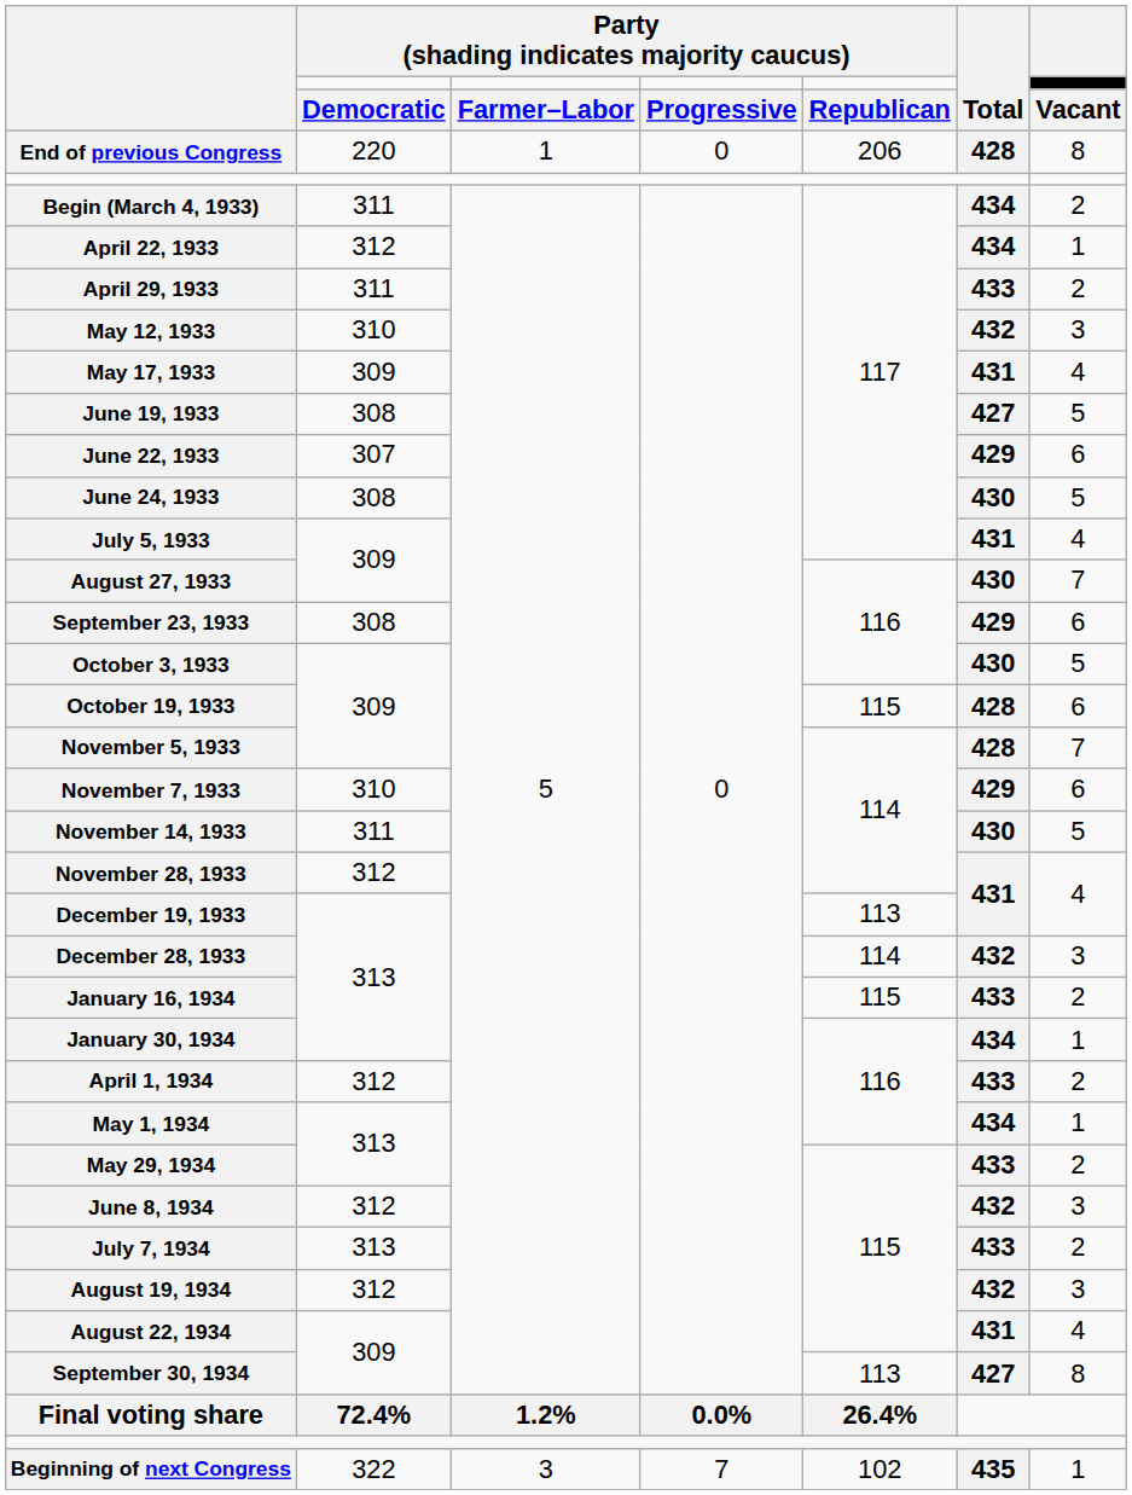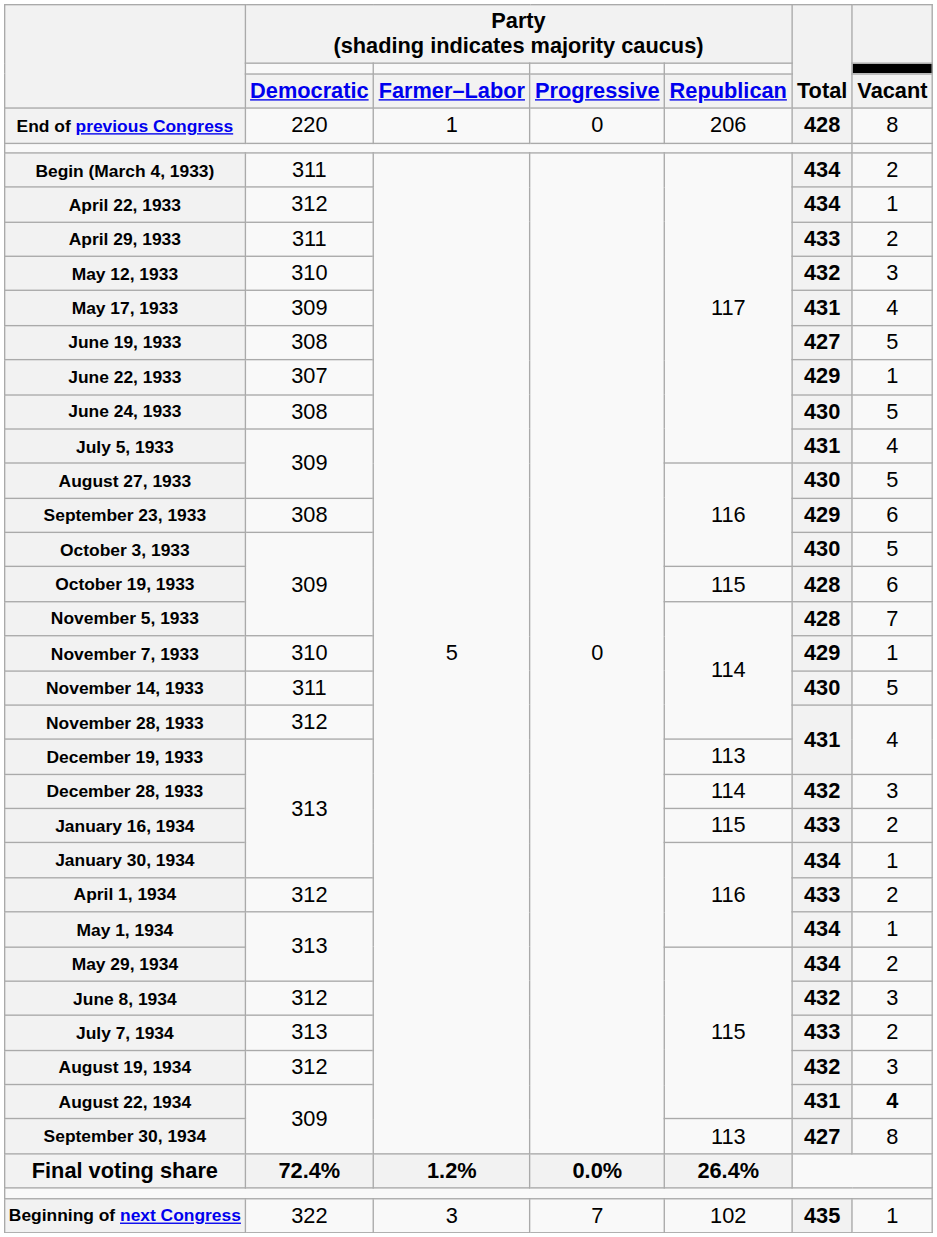June 22, 1933 | column 7: 6 -> 1
August 27, 1933 | column 7: 7 -> 5
November 7, 1933 | column 7: 6 -> 1
May 29, 1934 | Total: 433 -> 434
August 22, 1934 | column 7: normal -> bold
